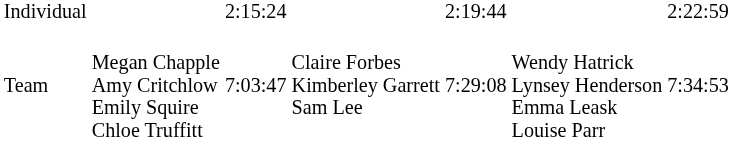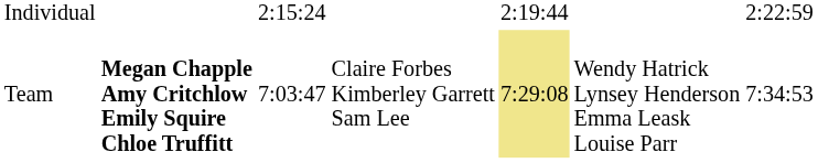Team | column 2: normal -> bold
Team | column 5: no background -> khaki background
